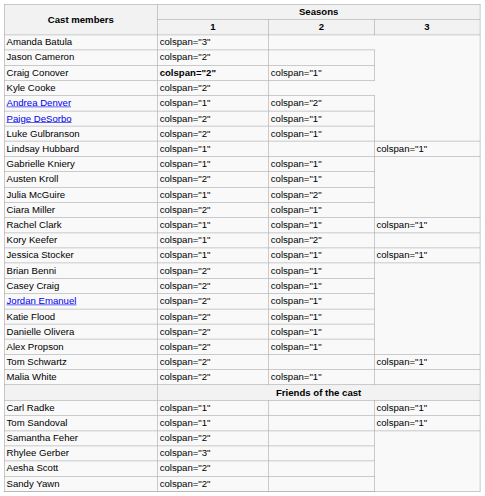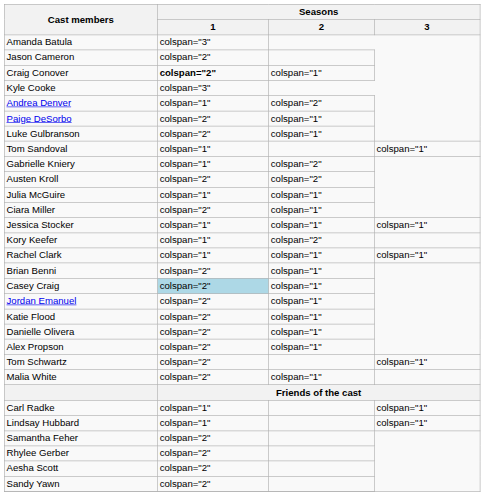Kyle Cooke | Seasons / 1: colspan="2" -> colspan="3"
rows swapped: Lindsay Hubbard <-> Tom Sandoval
Gabrielle Kniery | Seasons / 2: colspan="1" -> colspan="2"
Austen Kroll | Seasons / 2: colspan="1" -> colspan="2"
Julia McGuire | Seasons / 2: colspan="2" -> colspan="1"
rows swapped: Rachel Clark <-> Jessica Stocker
Casey Craig | Seasons / 1: no background -> lightblue background
Rhylee Gerber | Seasons / 1: colspan="3" -> colspan="2"
